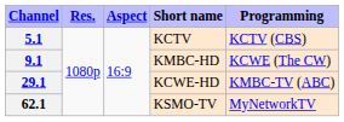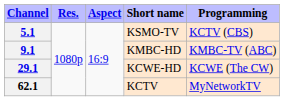5.1 | Short name: KCTV -> KSMO-TV
9.1 | Programming: KCWE (The CW) -> KMBC-TV (ABC)
29.1 | Programming: KMBC-TV (ABC) -> KCWE (The CW)
62.1 | Short name: KSMO-TV -> KCTV
